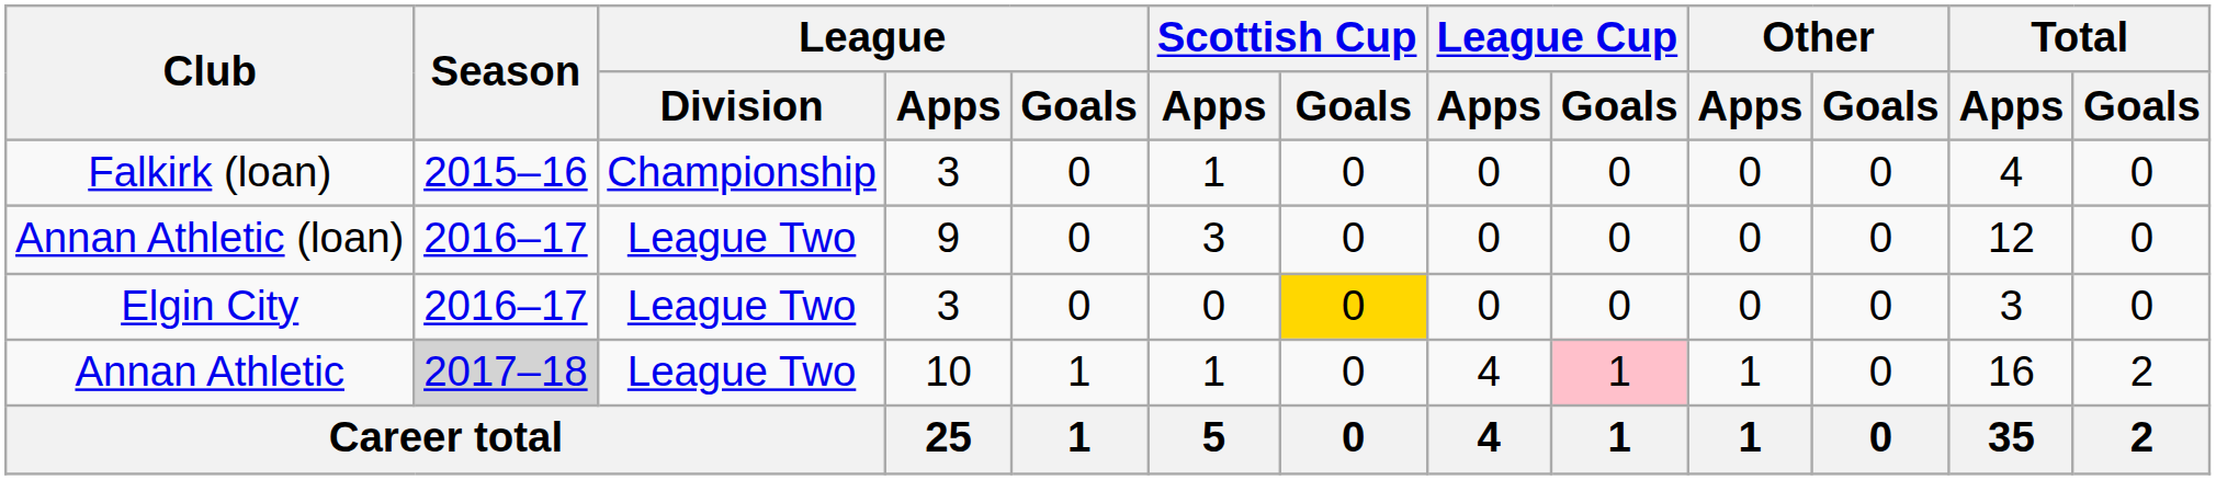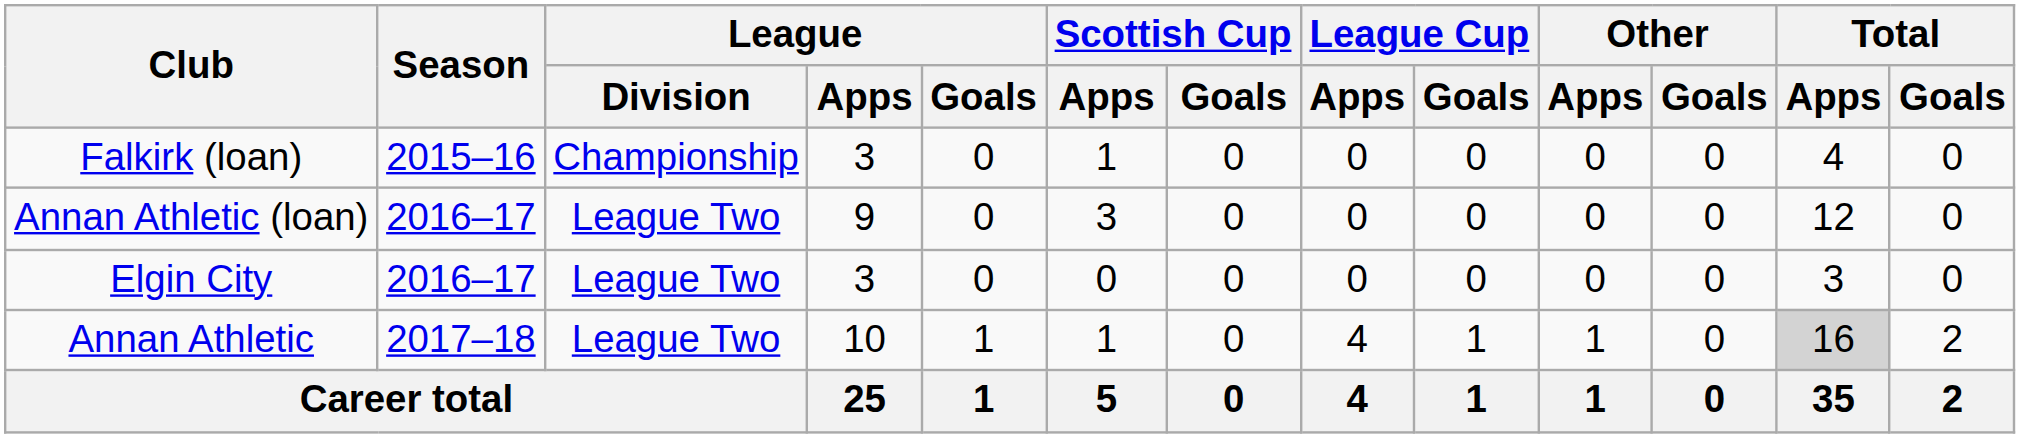Elgin City | Scottish Cup / Goals: gold background -> no background
Annan Athletic | Season: lightgrey background -> no background
Annan Athletic | League Cup / Goals: pink background -> no background
Annan Athletic | Total / Apps: no background -> lightgrey background
